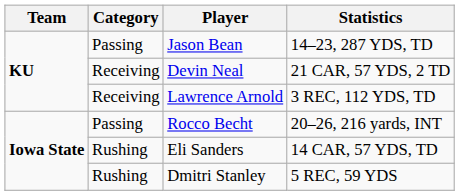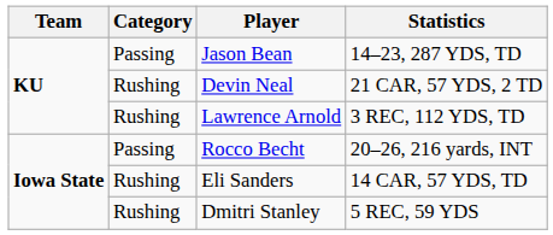Devin Neal | Category: Receiving -> Rushing
Lawrence Arnold | Category: Receiving -> Rushing
